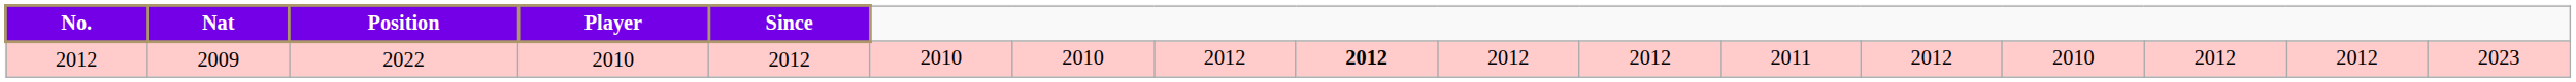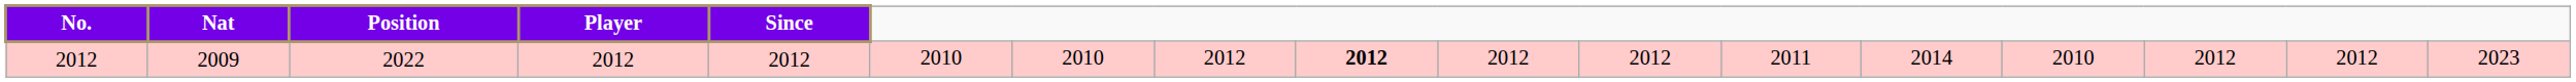row 2 | Player: 2010 -> 2012
row 2 | column 13: 2012 -> 2014
